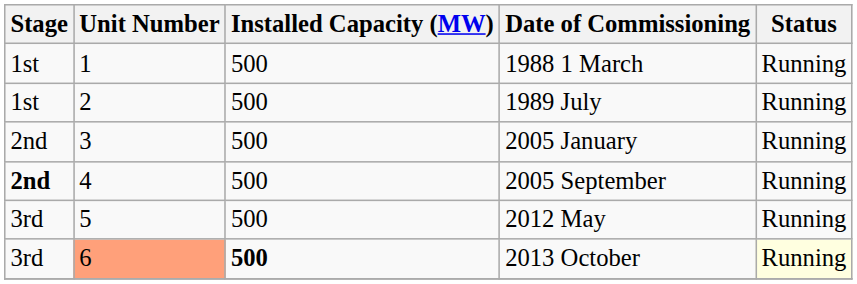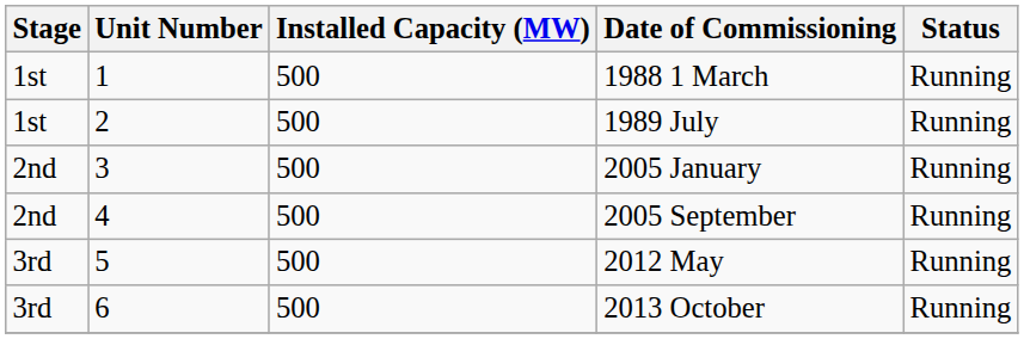2005 September | Stage: bold -> normal
2013 October | Unit Number: lightsalmon background -> no background
2013 October | Installed Capacity (MW): bold -> normal
2013 October | Status: lightyellow background -> no background
